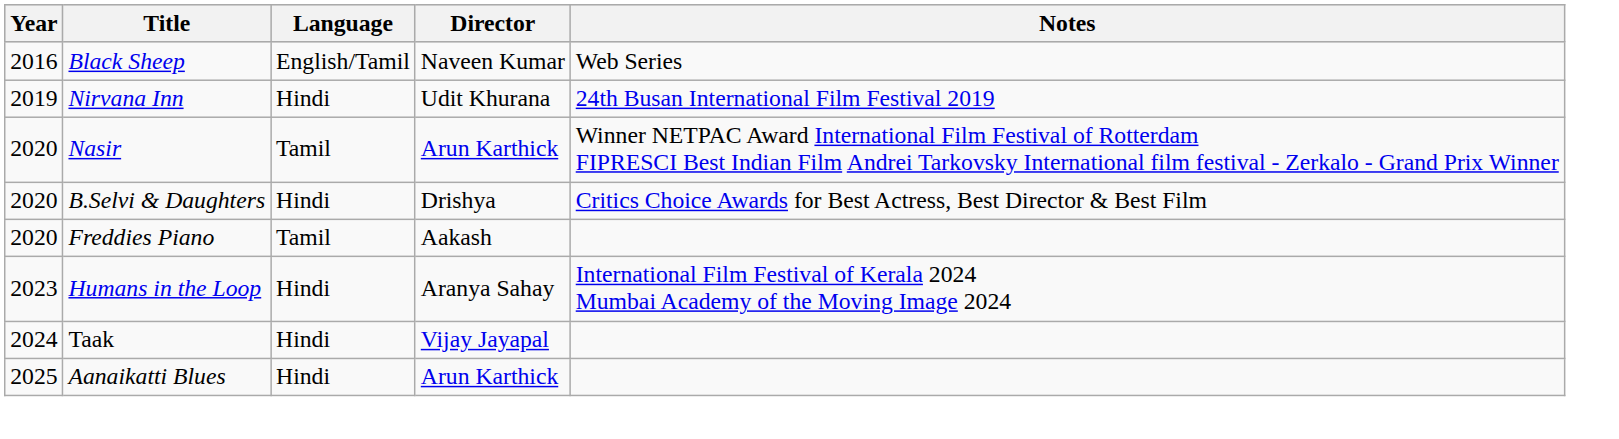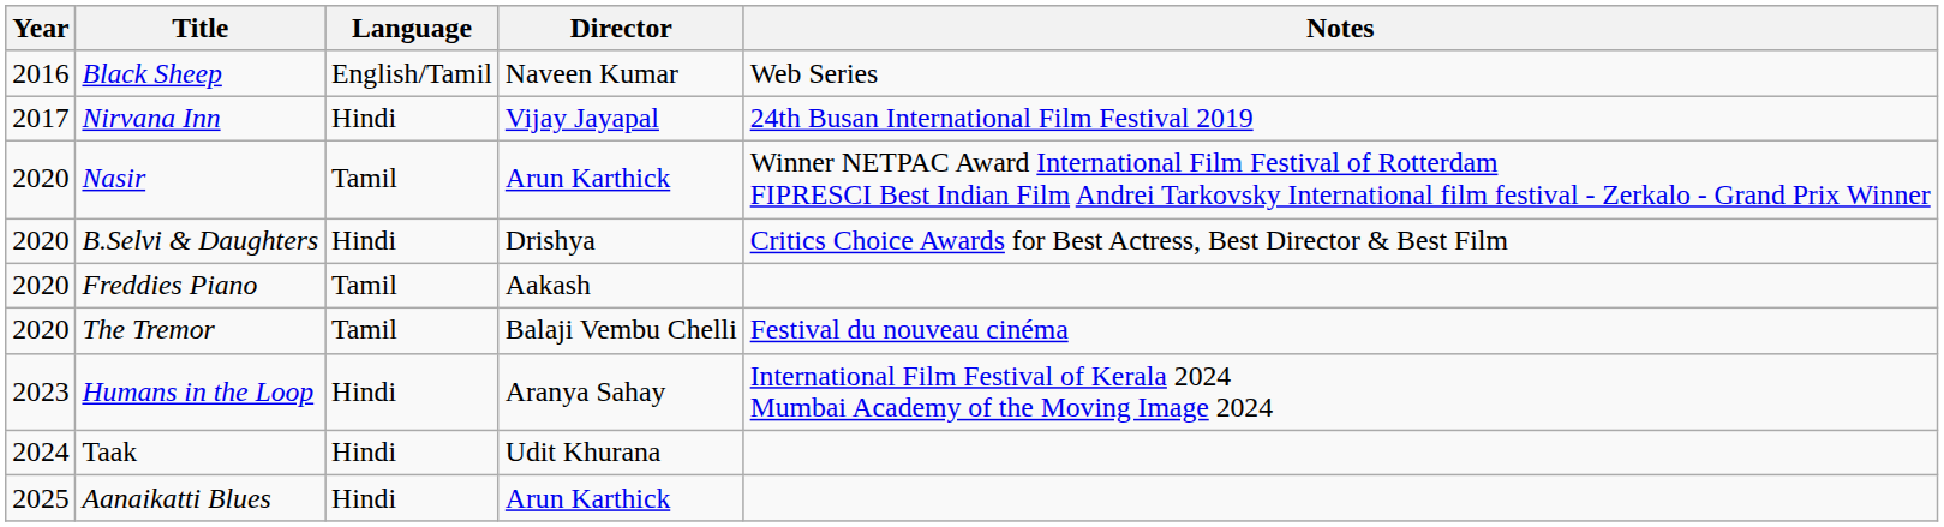Nirvana Inn | Year: 2019 -> 2017
Nirvana Inn | Director: Udit Khurana -> Vijay Jayapal
+ row: 2020 | The Tremor | Tamil | Balaji Vembu Chelli | Festival du nouveau cinéma
Taak | Director: Vijay Jayapal -> Udit Khurana
